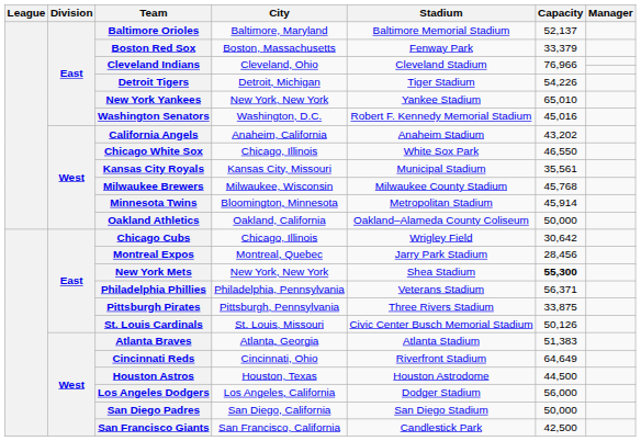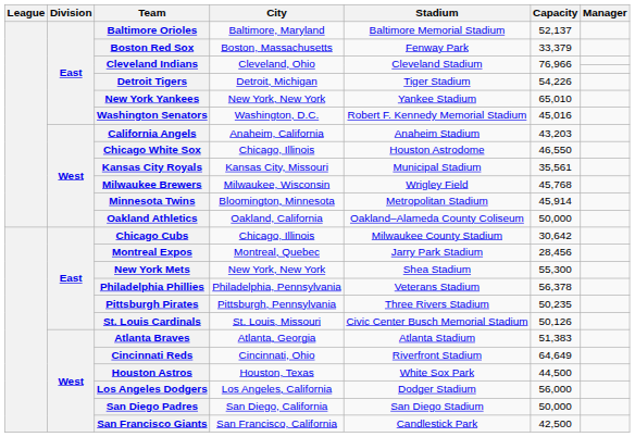California Angels | Capacity: 43,202 -> 43,203
Chicago White Sox | Stadium: White Sox Park -> Houston Astrodome
Milwaukee Brewers | Stadium: Milwaukee County Stadium -> Wrigley Field
Chicago Cubs | Stadium: Wrigley Field -> Milwaukee County Stadium
New York Mets | Capacity: bold -> normal
Philadelphia Phillies | Capacity: 56,371 -> 56,378
Pittsburgh Pirates | Capacity: 33,875 -> 50,235
Houston Astros | Stadium: Houston Astrodome -> White Sox Park
